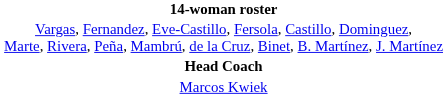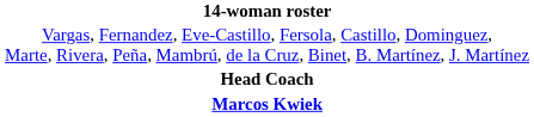row 4 | column 1: normal -> bold
